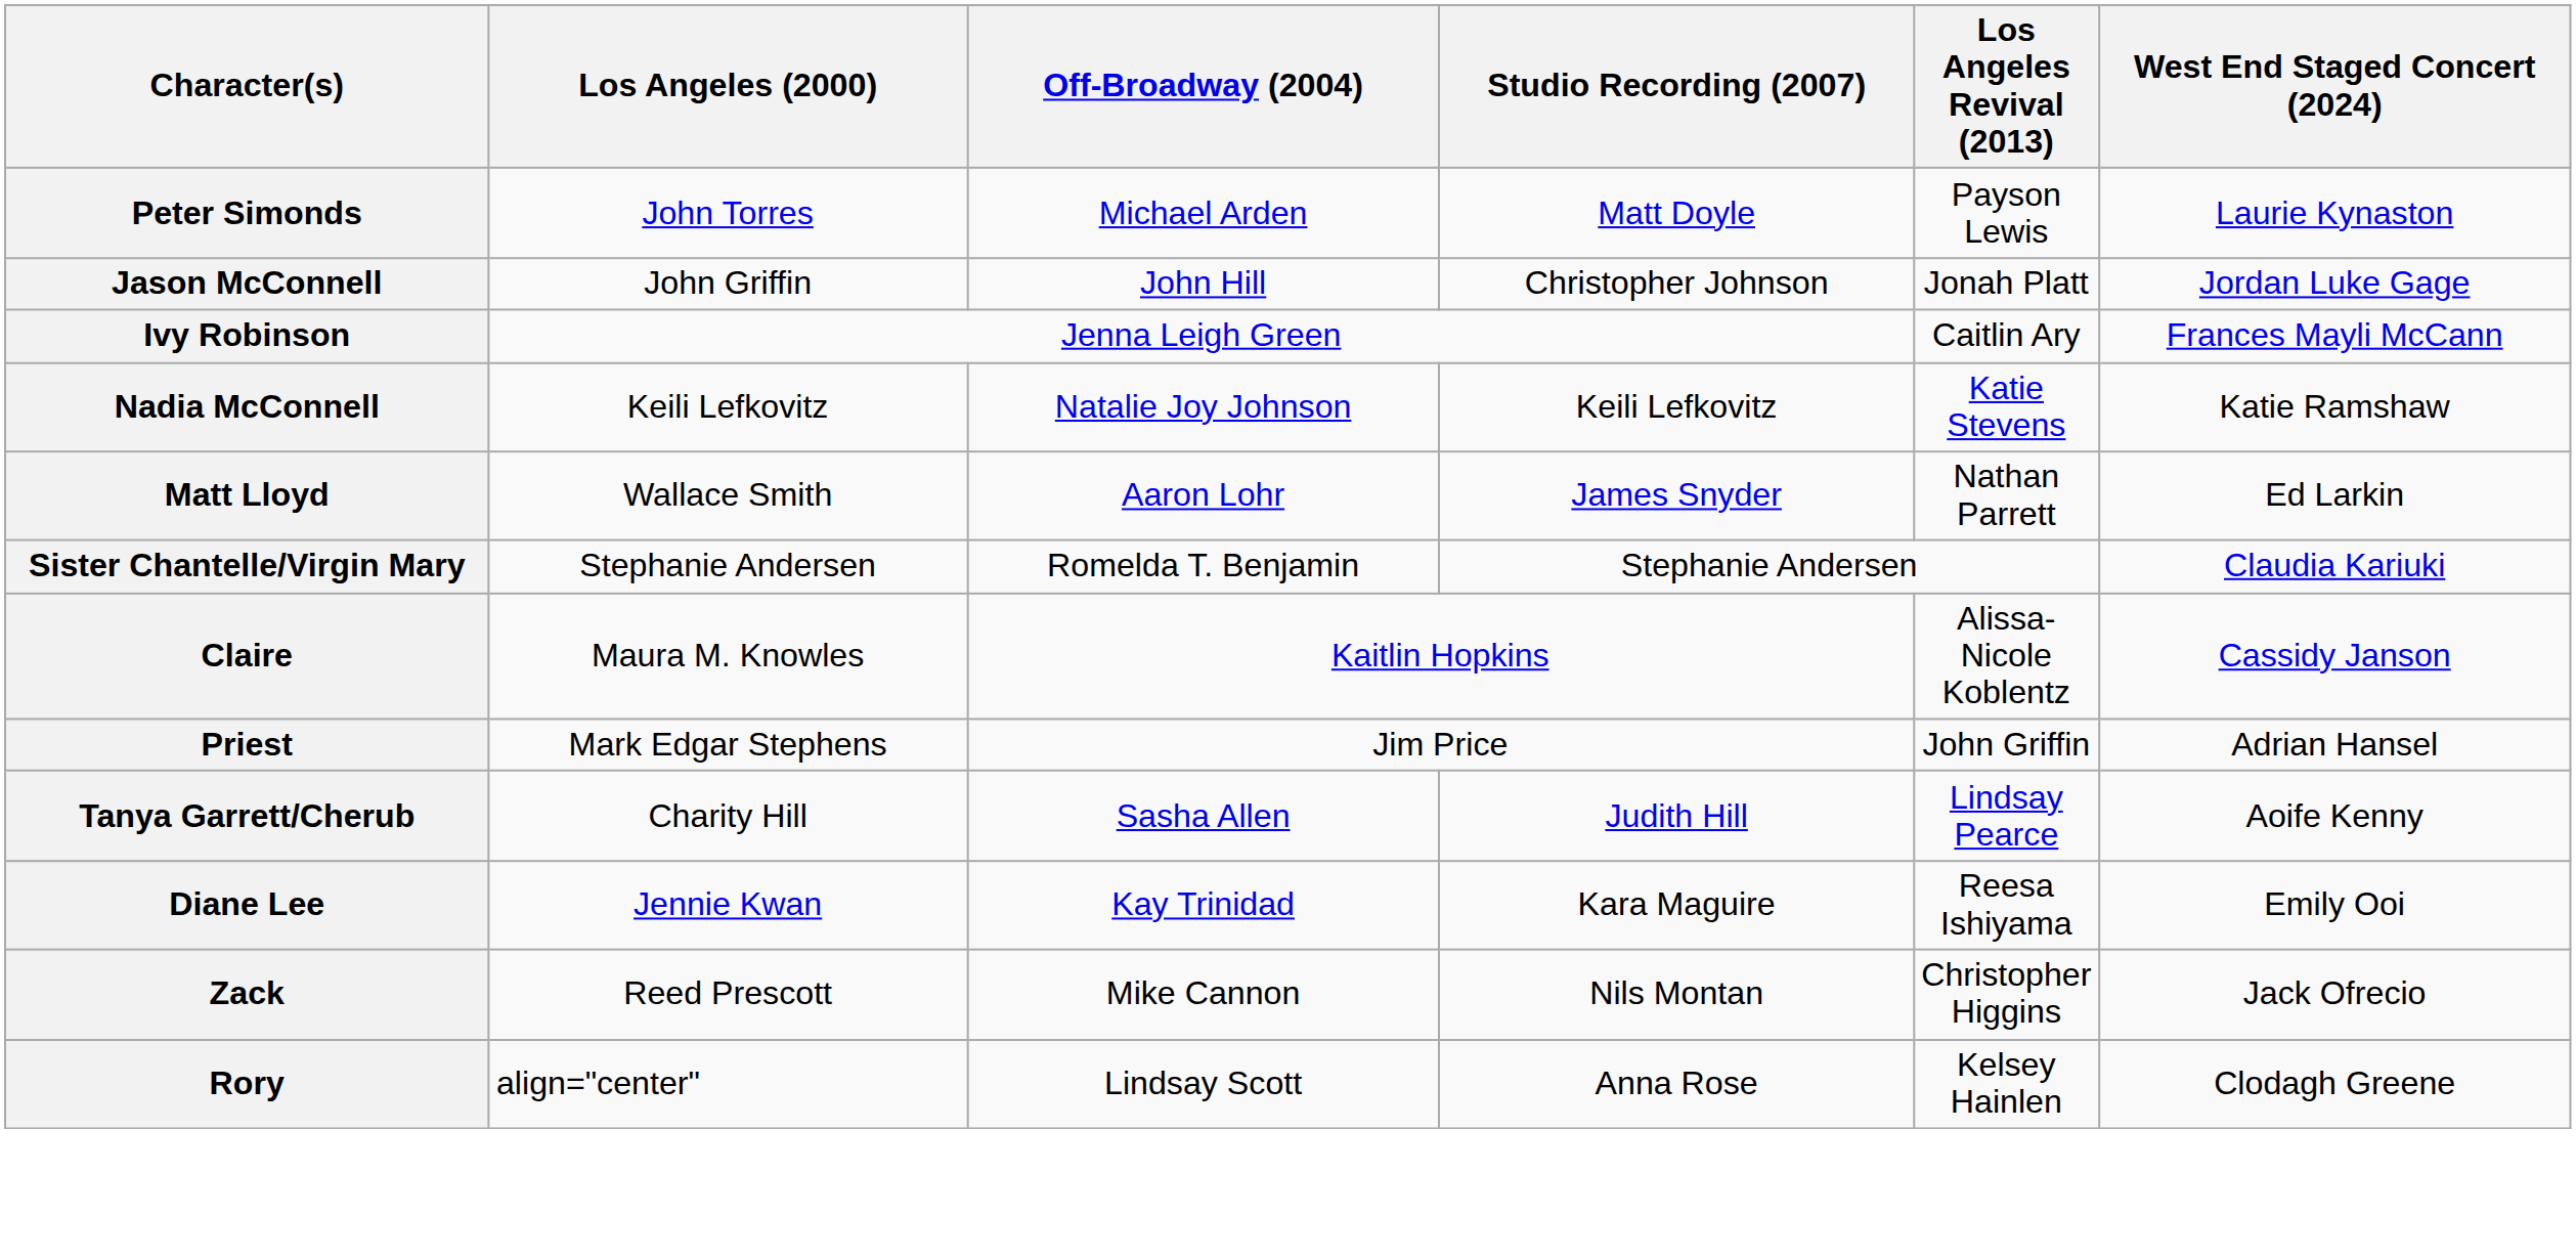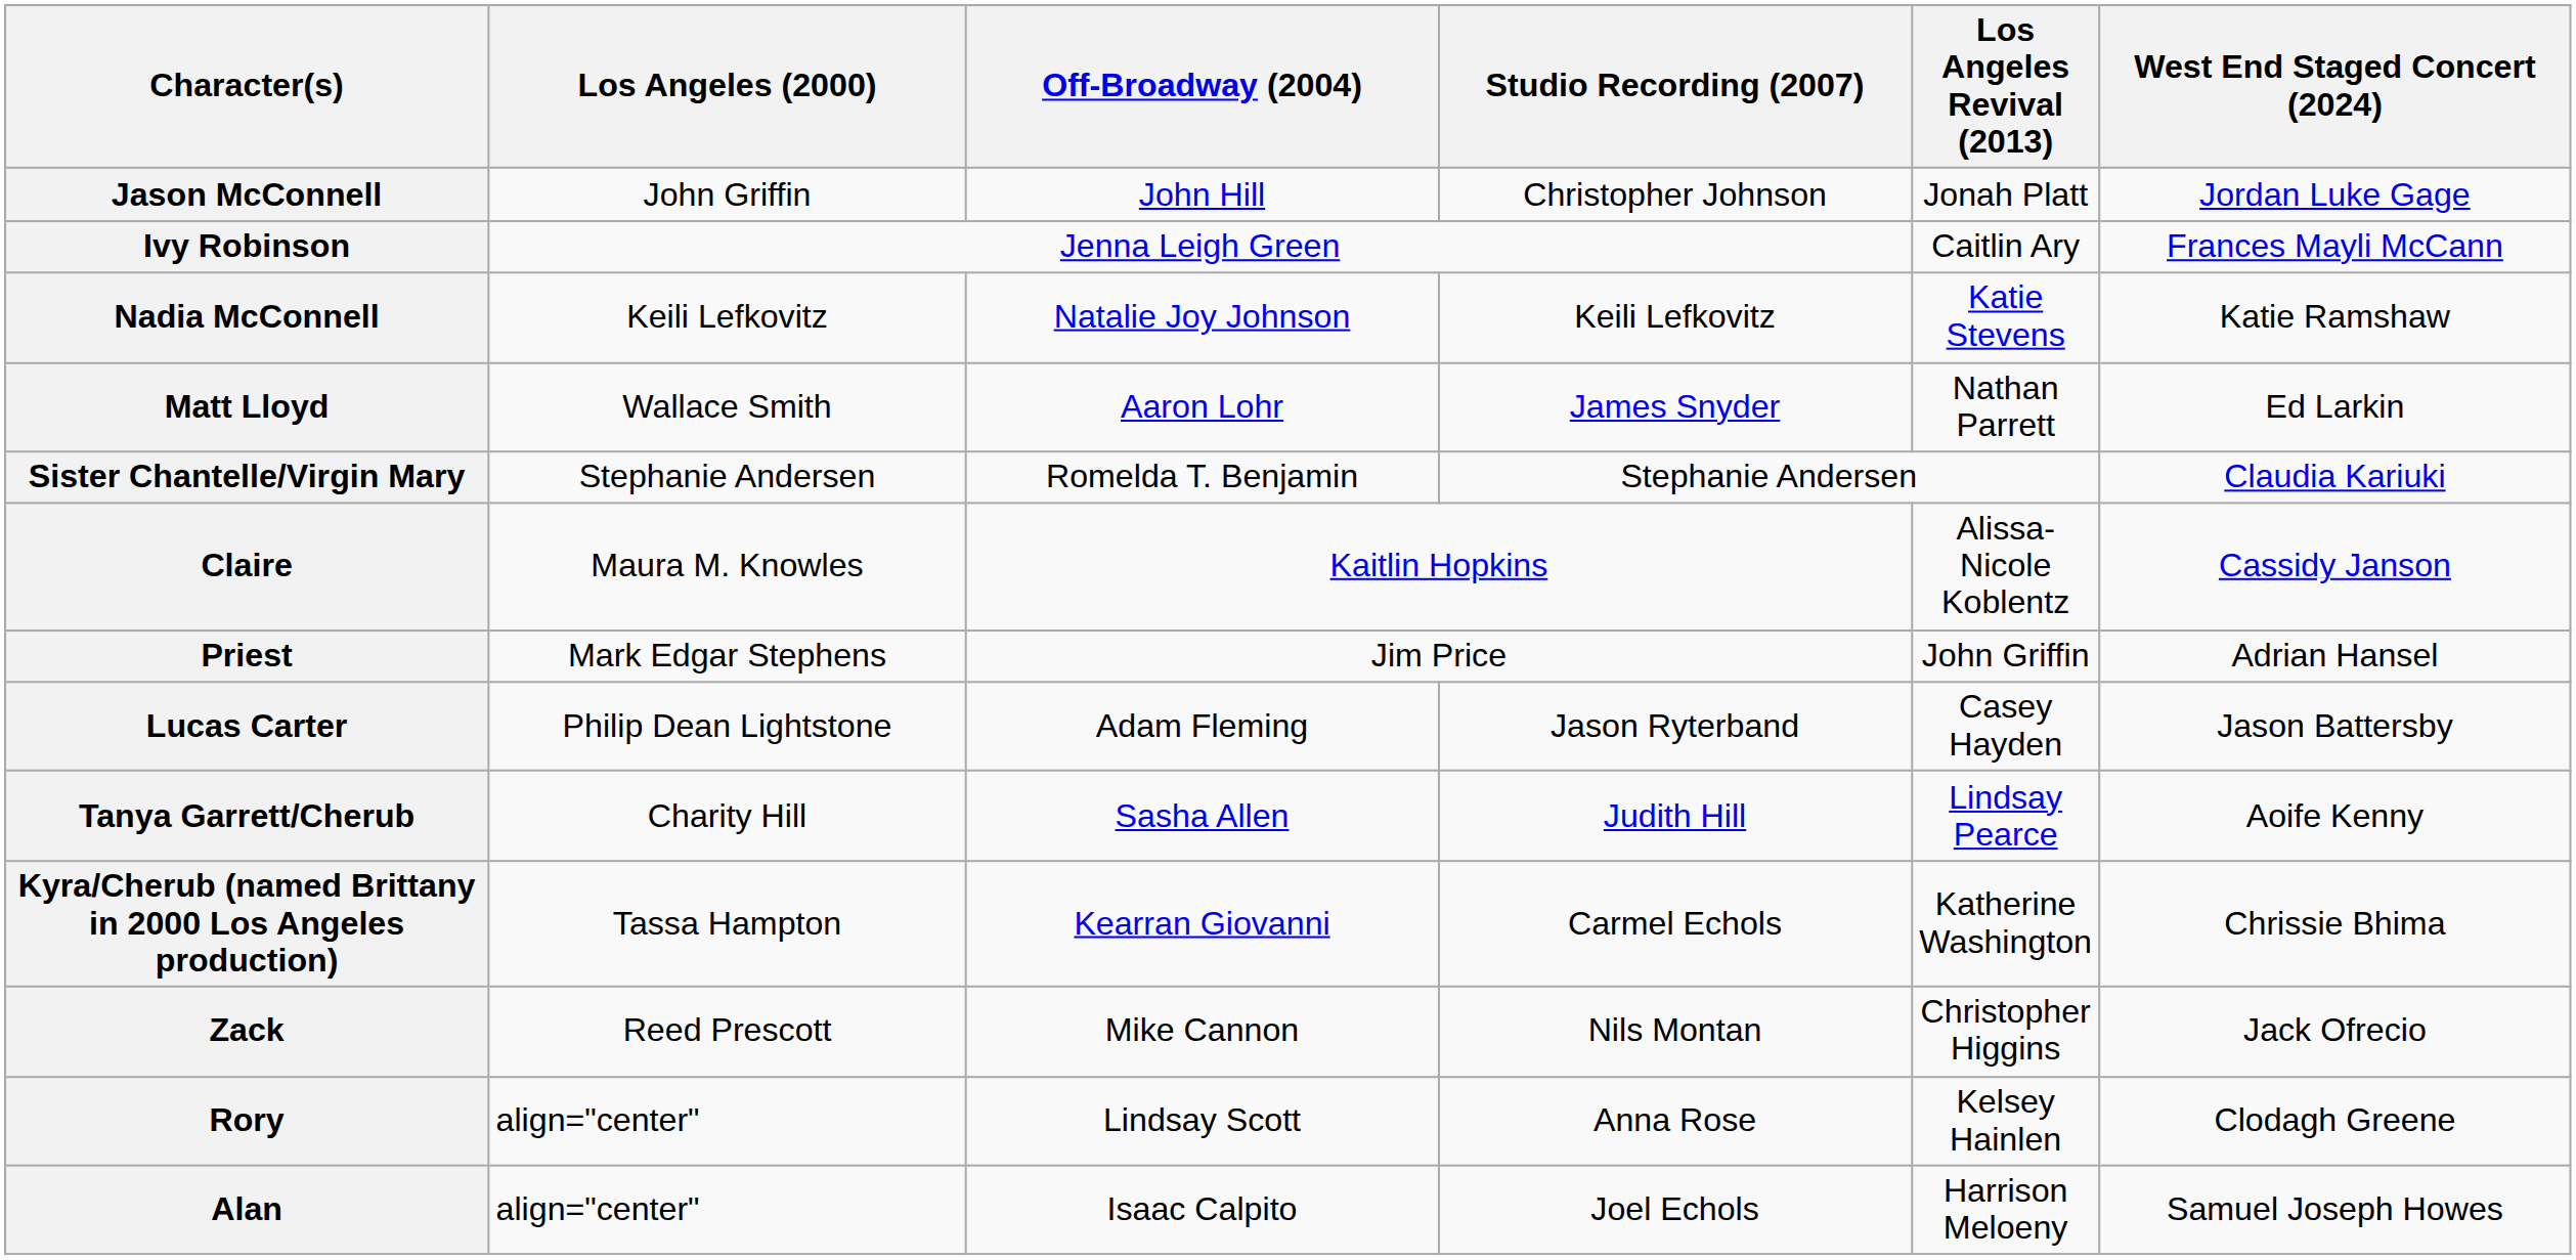- row: Peter Simonds | John Torres | Michael Arden | Matt Doyle | Payson Lewis | Laurie Kynaston
+ row: Lucas Carter | Philip Dean Lightstone | Adam Fleming | Jason Ryterband | Casey Hayden | Jason Battersby
+ row: Kyra/Cherub (named Brittany in 2000 Los Angeles production) | Tassa Hampton | Kearran Giovanni | Carmel Echols | Katherine Washington | Chrissie Bhima
- row: Diane Lee | Jennie Kwan | Kay Trinidad | Kara Maguire | Reesa Ishiyama | Emily Ooi
+ row: Alan | align="center" | Isaac Calpito | Joel Echols | Harrison Meloeny | Samuel Joseph Howes
